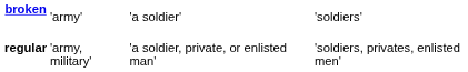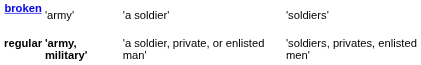regular | column 2: normal -> bold
